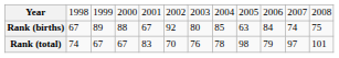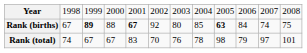Rank (births) | column 3: normal -> bold
Rank (births) | column 5: normal -> bold
Rank (births) | column 9: normal -> bold
